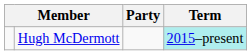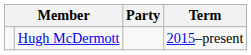Hugh McDermott | Term: paleturquoise background -> no background
